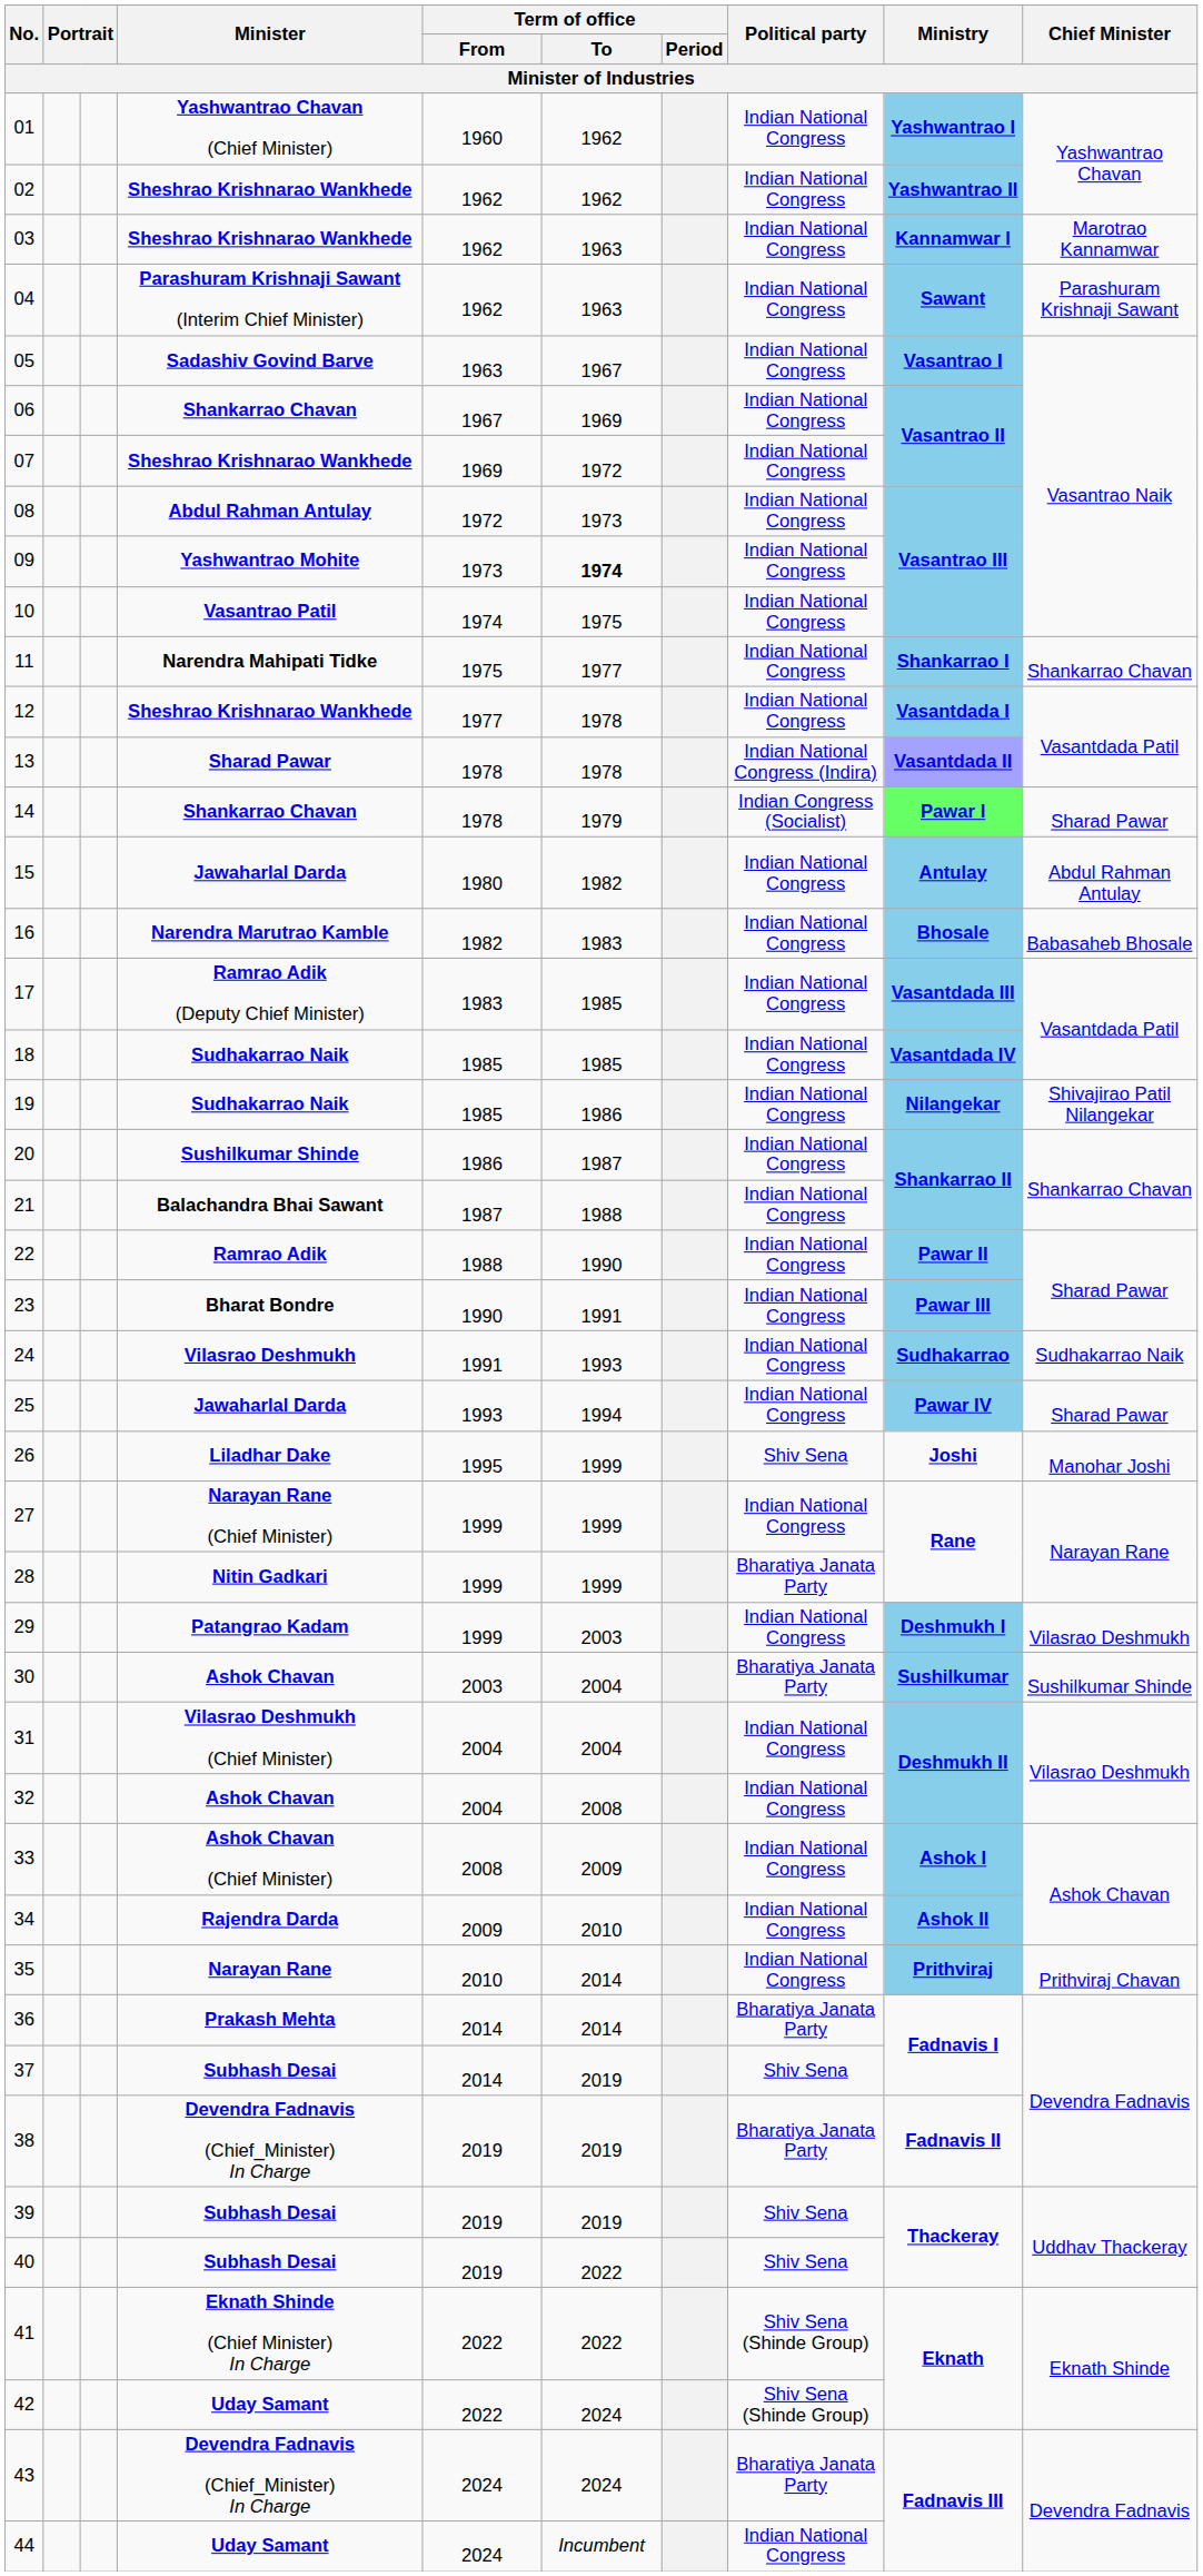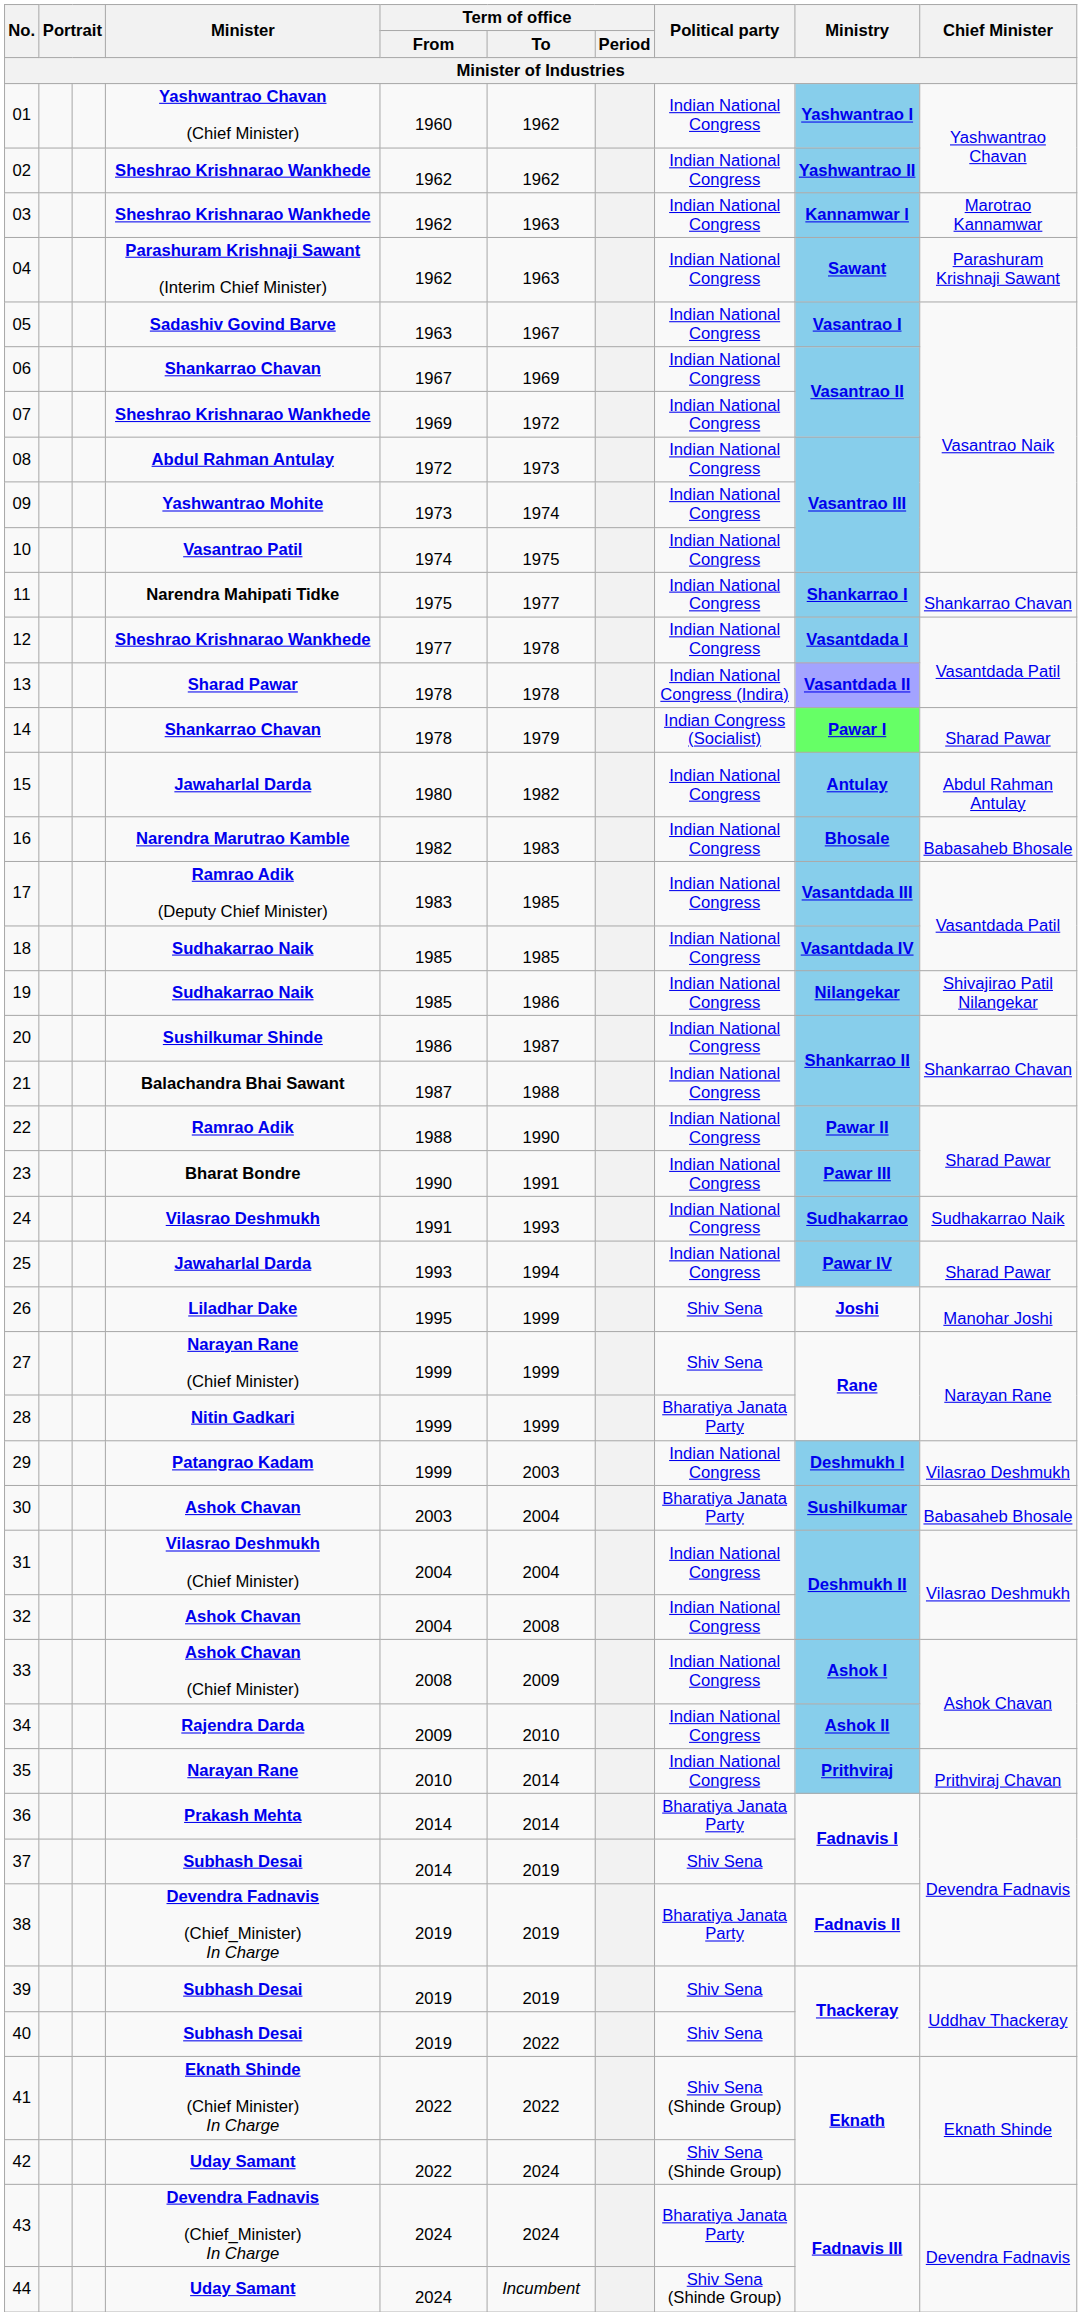09 | Term of office / To: bold -> normal
27 | Political party: Indian National Congress -> Shiv Sena
30 | Chief Minister: Sushilkumar Shinde -> Babasaheb Bhosale
44 | Political party: Indian National Congress -> Shiv Sena (Shinde Group)
